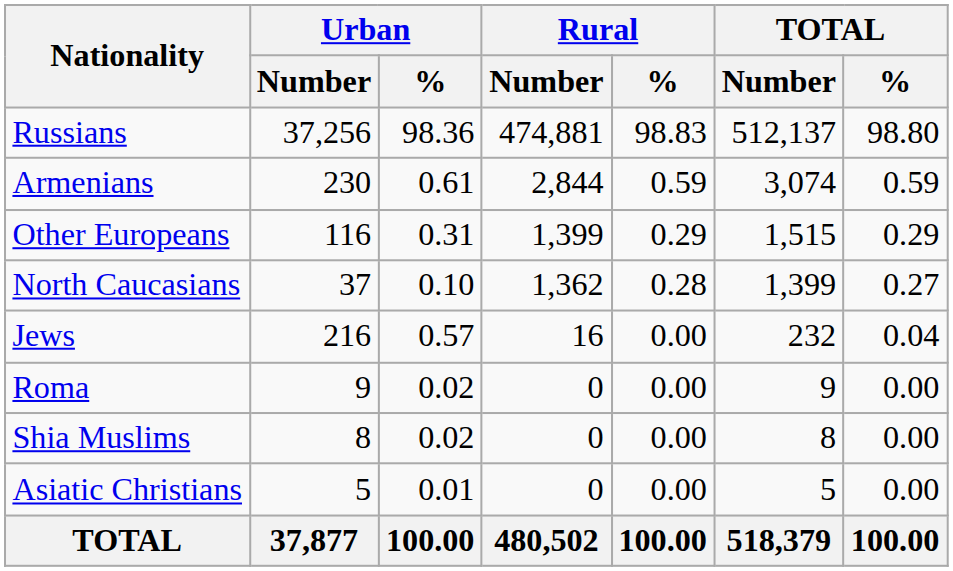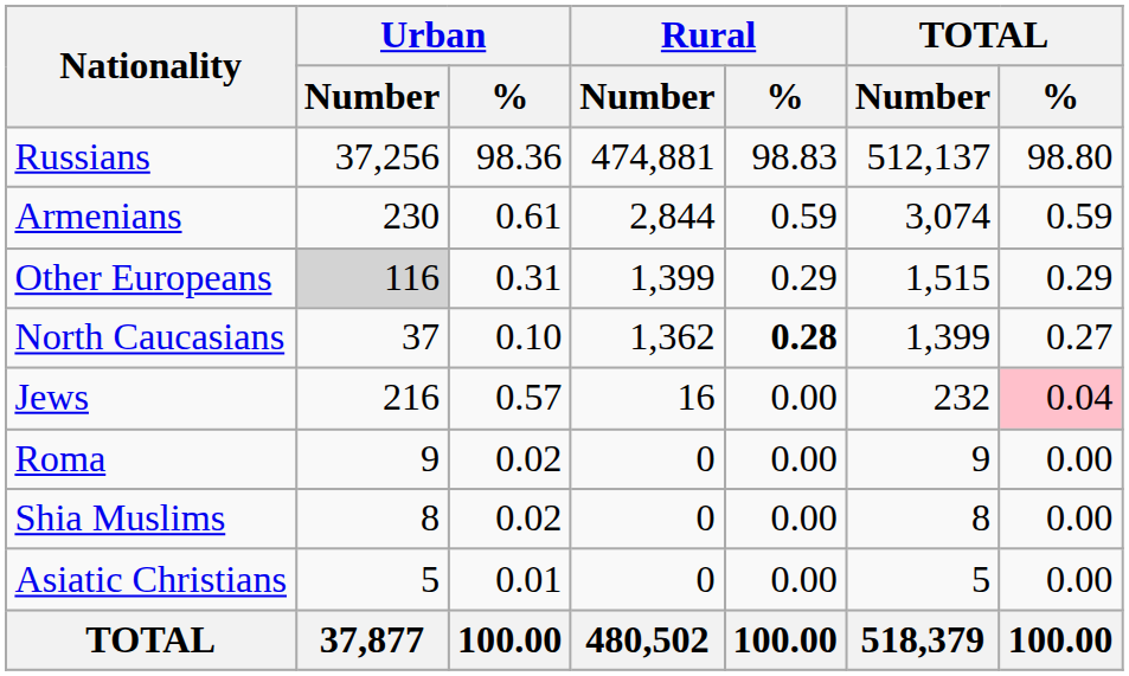Other Europeans | Urban / Number: no background -> lightgrey background
North Caucasians | Rural / %: normal -> bold
Jews | TOTAL / %: no background -> pink background
